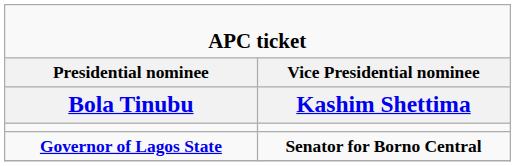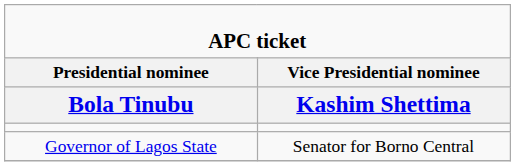Governor of Lagos State | column 1: bold -> normal
Governor of Lagos State | column 2: bold -> normal
